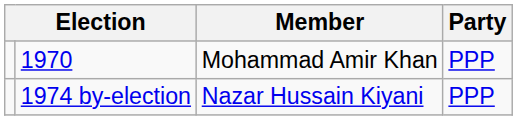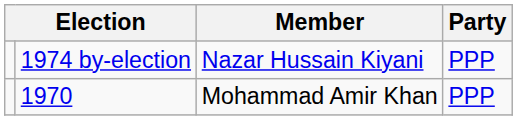rows swapped: 1970 <-> 1974 by-election
